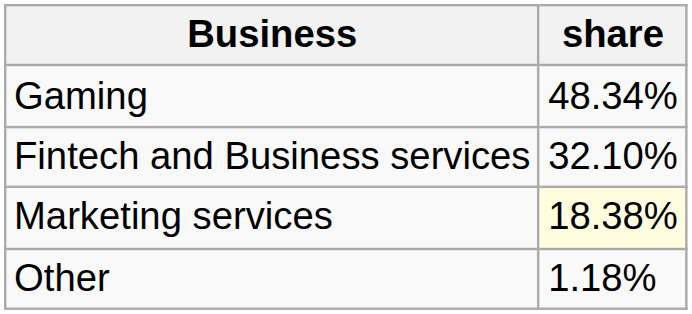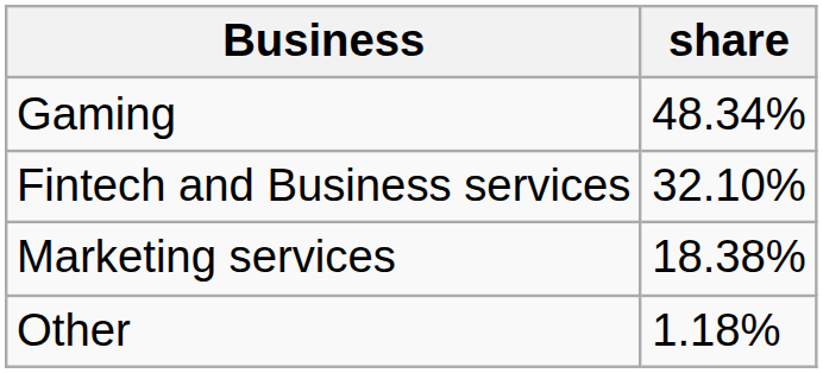Marketing services | share: lightyellow background -> no background
